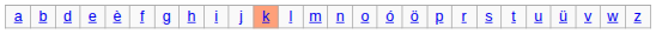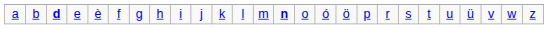a | column 3: normal -> bold
a | column 11: lightsalmon background -> no background
a | column 14: normal -> bold
